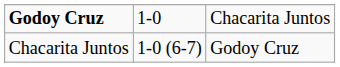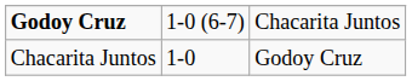row 1 | column 2: 1-0 -> 1-0 (6-7)
row 2 | column 2: 1-0 (6-7) -> 1-0
